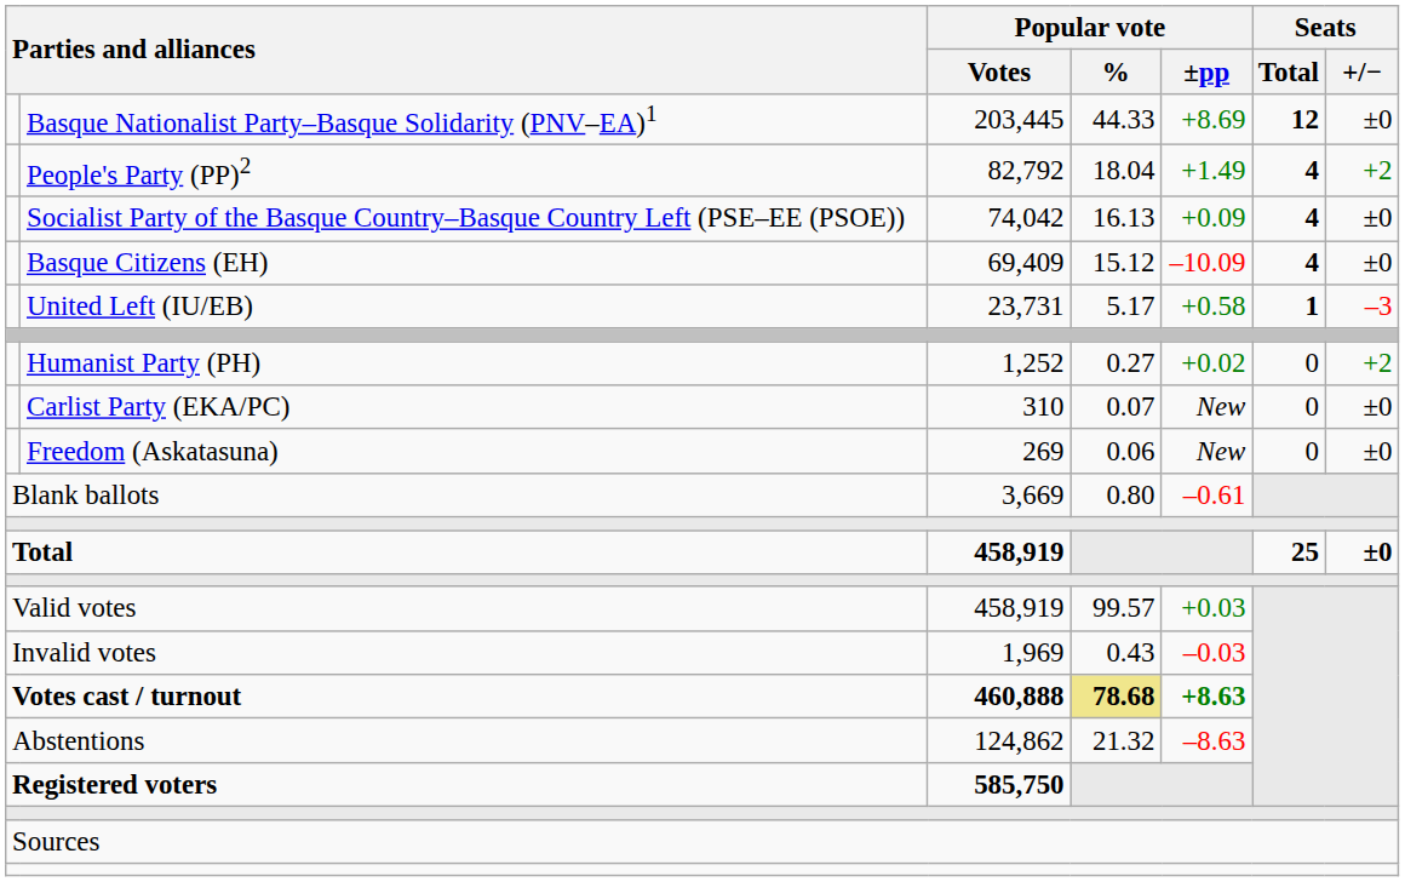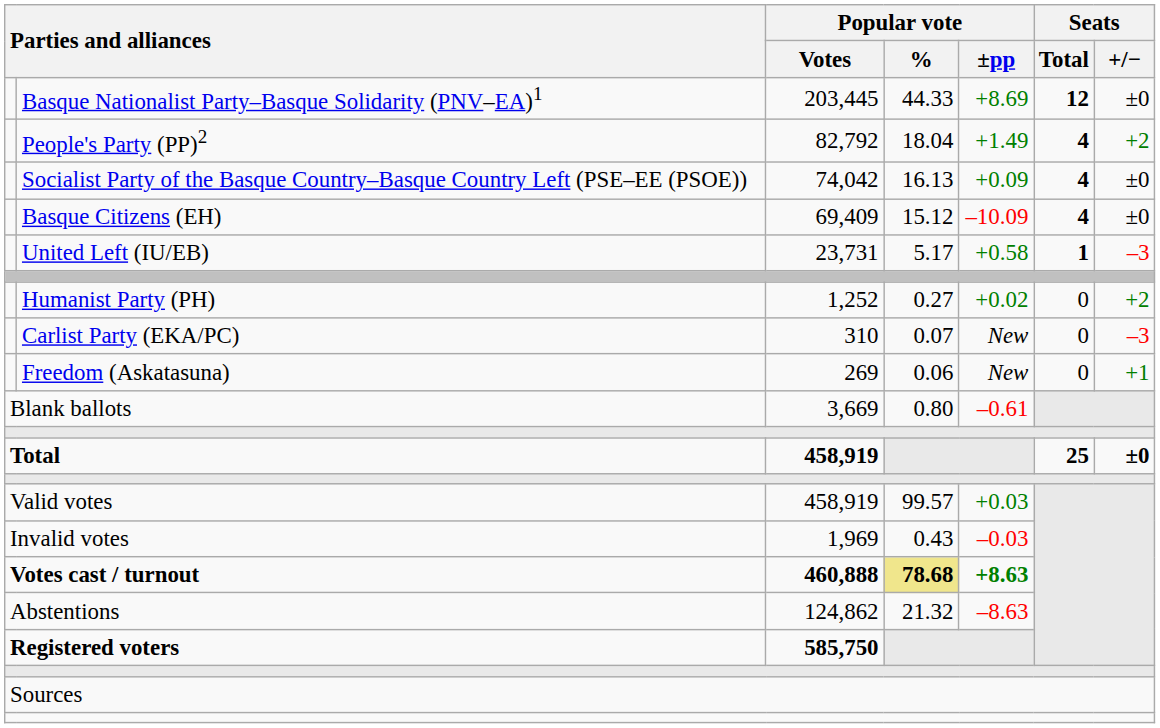Carlist Party (EKA/PC) | Seats / +/−: ±0 -> –3
Freedom (Askatasuna) | Seats / +/−: ±0 -> +1
